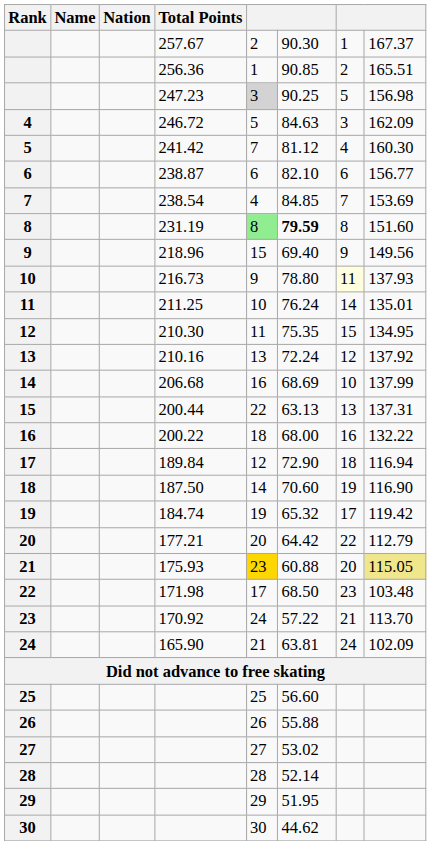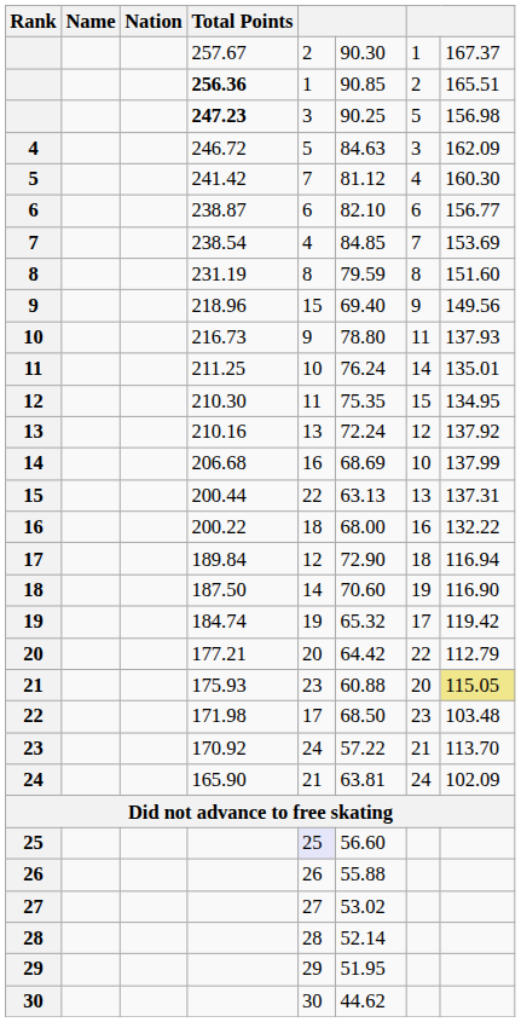row 3 | Total Points: normal -> bold
row 4 | Total Points: normal -> bold
row 4 | column 5: lightgrey background -> no background
row 9 | column 5: lightgreen background -> no background
row 9 | column 6: bold -> normal
row 11 | column 7: lightyellow background -> no background
row 22 | column 5: gold background -> no background
row 27 | column 5: no background -> lavender background
